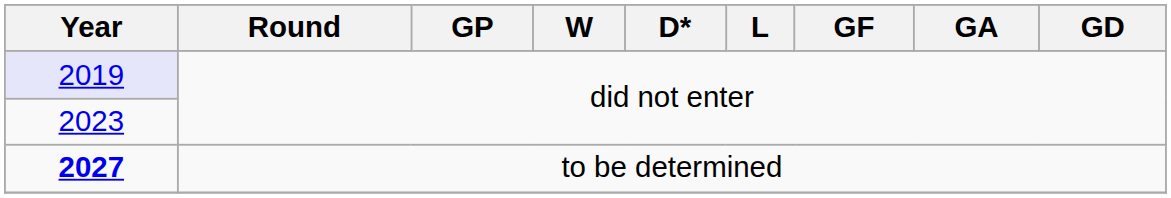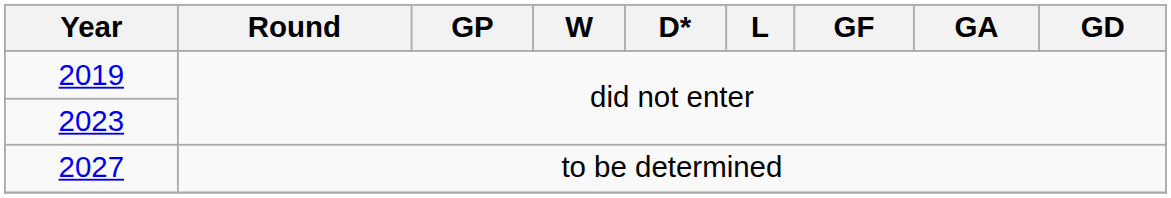2019 | Year: lavender background -> no background
2027 | Year: bold -> normal
